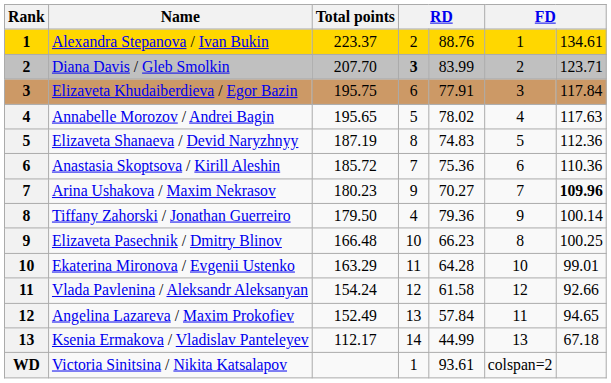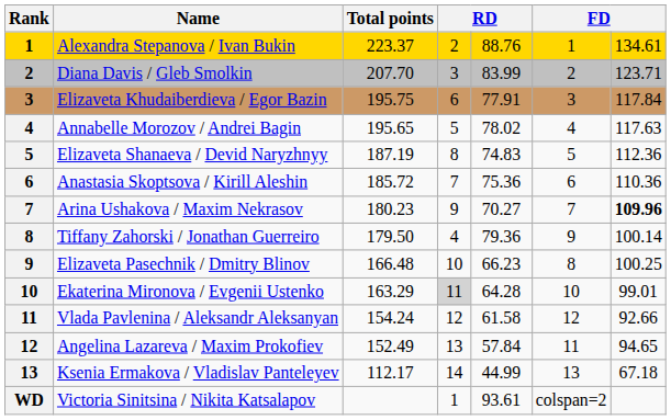Diana Davis / Gleb Smolkin | column 4: bold -> normal
Ekaterina Mironova / Evgenii Ustenko | column 4: no background -> lightgrey background
